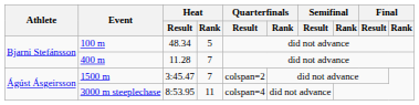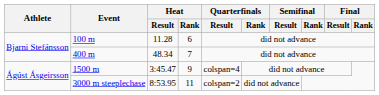100 m | Heat / Result: 48.34 -> 11.28
100 m | Heat / Rank: 5 -> 6
400 m | Heat / Result: 11.28 -> 48.34
1500 m | Heat / Rank: 7 -> 9
1500 m | Quarterfinals / Result: colspan=2 -> colspan=4
3000 m steeplechase | Quarterfinals / Result: colspan=4 -> colspan=2
